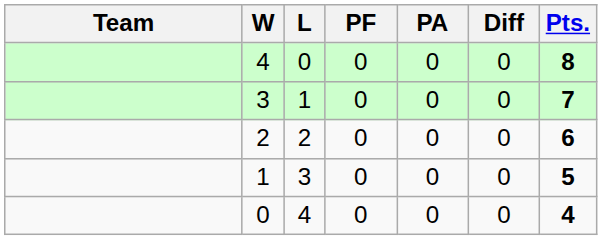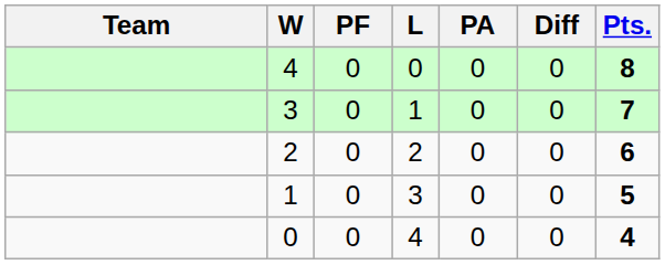columns swapped: L <-> PF
